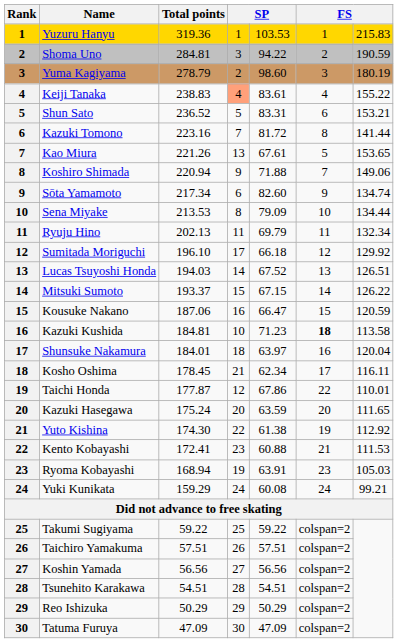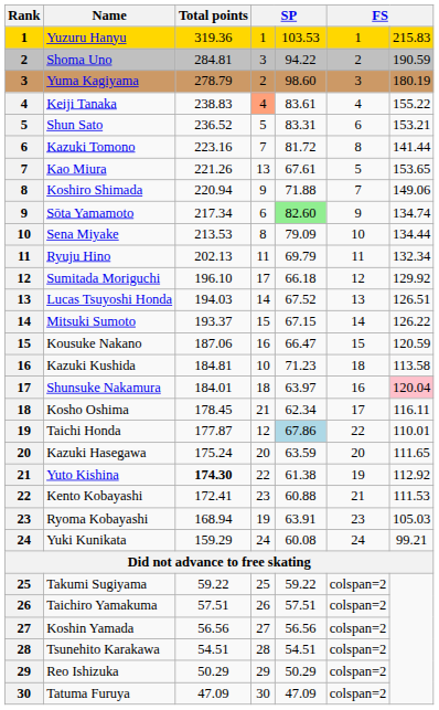Sōta Yamamoto | column 5: no background -> lightgreen background
Kazuki Kushida | column 6: bold -> normal
Shunsuke Nakamura | column 7: no background -> pink background
Taichi Honda | column 5: no background -> lightblue background
Yuto Kishina | Total points: normal -> bold
